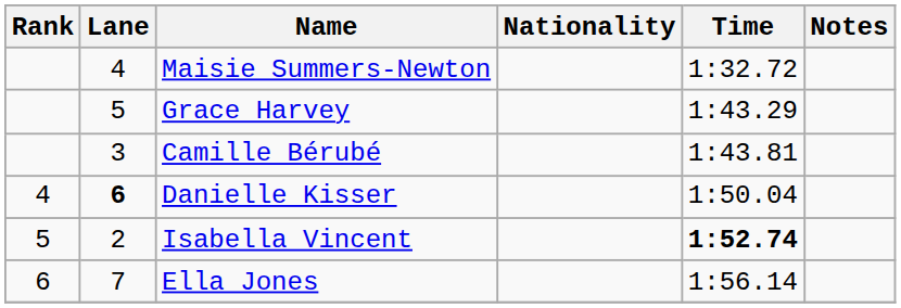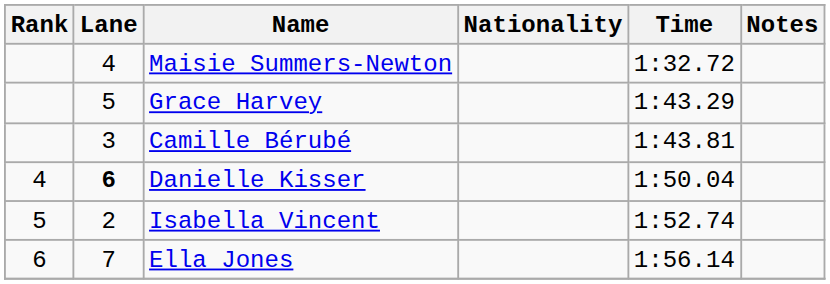Isabella Vincent | Time: bold -> normal
